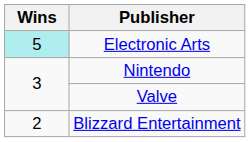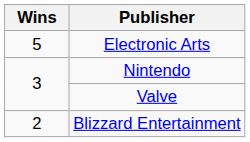Electronic Arts | Wins: paleturquoise background -> no background
